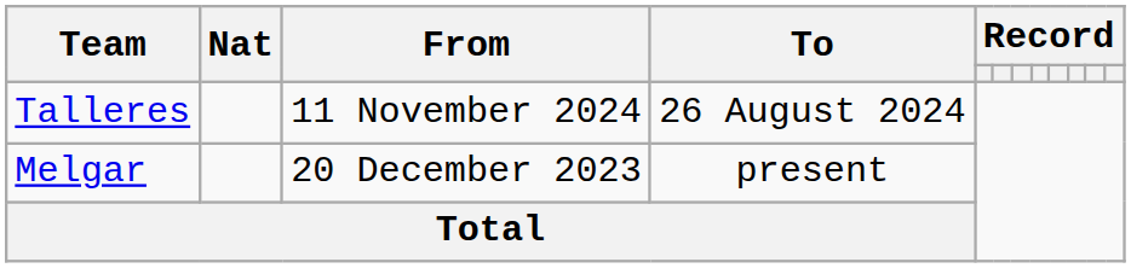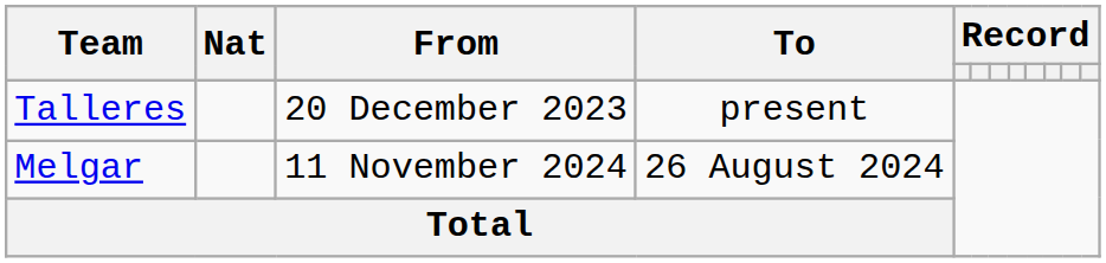Talleres | From: 11 November 2024 -> 20 December 2023
Talleres | To: 26 August 2024 -> present
Melgar | From: 20 December 2023 -> 11 November 2024
Melgar | To: present -> 26 August 2024
